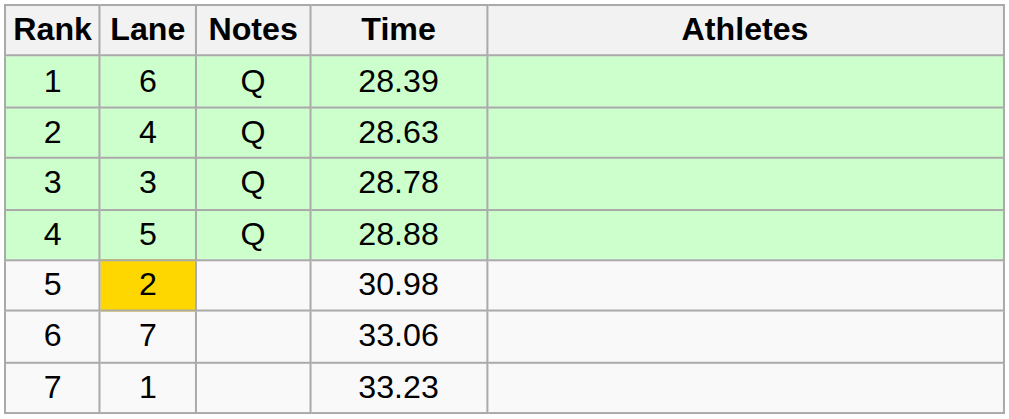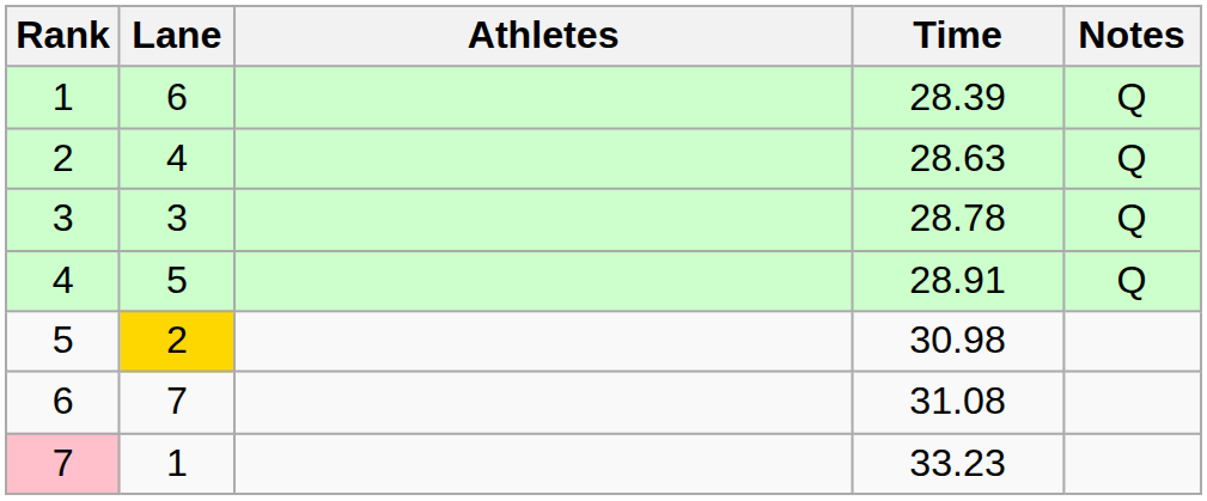columns swapped: Athletes <-> Notes
row 5 | Time: 28.88 -> 28.91
row 7 | Time: 33.06 -> 31.08
row 8 | Rank: no background -> pink background
